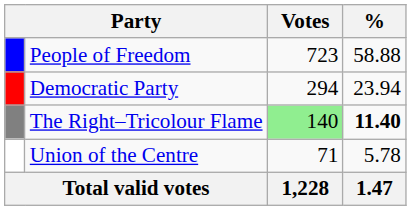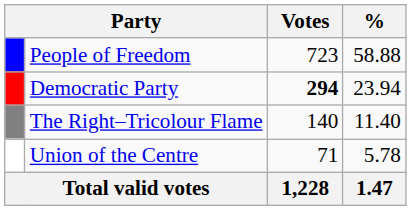Democratic Party | Votes: normal -> bold
The Right–Tricolour Flame | Votes: lightgreen background -> no background
The Right–Tricolour Flame | %: bold -> normal
